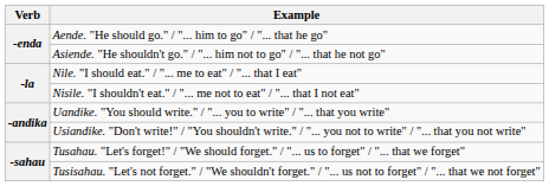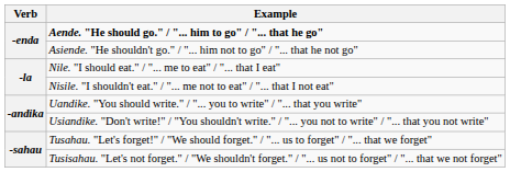Aende. "He should go." / "... him to go" / "... that he go" | Example: normal -> bold
